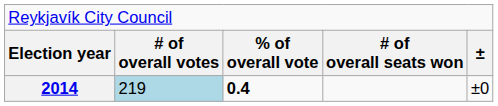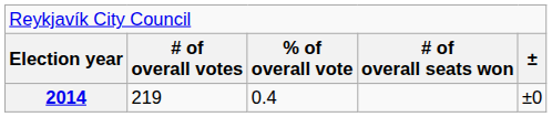2014 | column 2: lightblue background -> no background
2014 | column 3: bold -> normal
